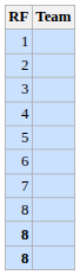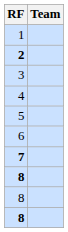row 3 | RF: normal -> bold
row 8 | RF: normal -> bold
row 9 | RF: normal -> bold
row 10 | RF: bold -> normal
